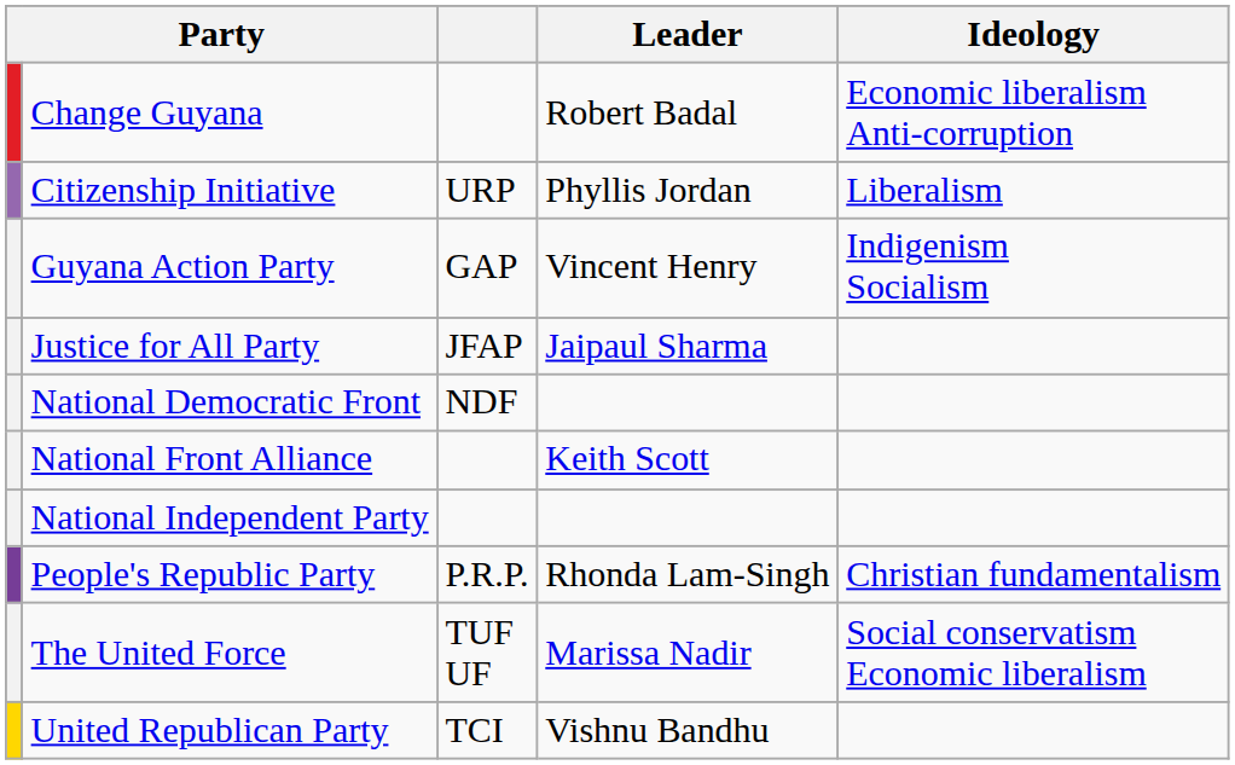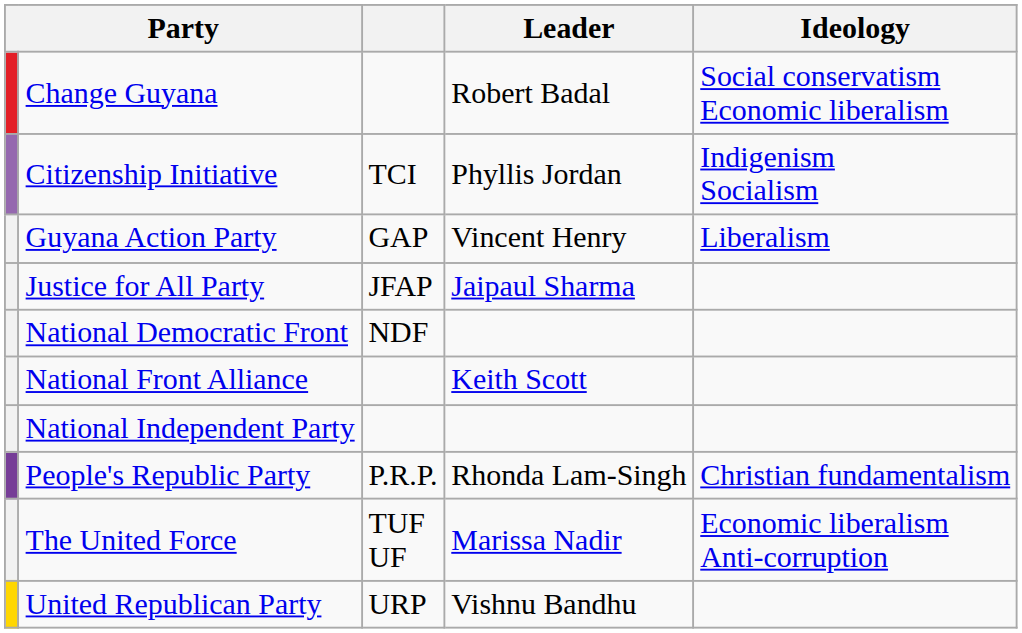Change Guyana | Ideology: Economic liberalism Anti-corruption -> Social conservatism Economic liberalism
Citizenship Initiative | column 3: URP -> TCI
Citizenship Initiative | Ideology: Liberalism -> Indigenism Socialism
Guyana Action Party | Ideology: Indigenism Socialism -> Liberalism
The United Force | Ideology: Social conservatism Economic liberalism -> Economic liberalism Anti-corruption
United Republican Party | column 3: TCI -> URP
